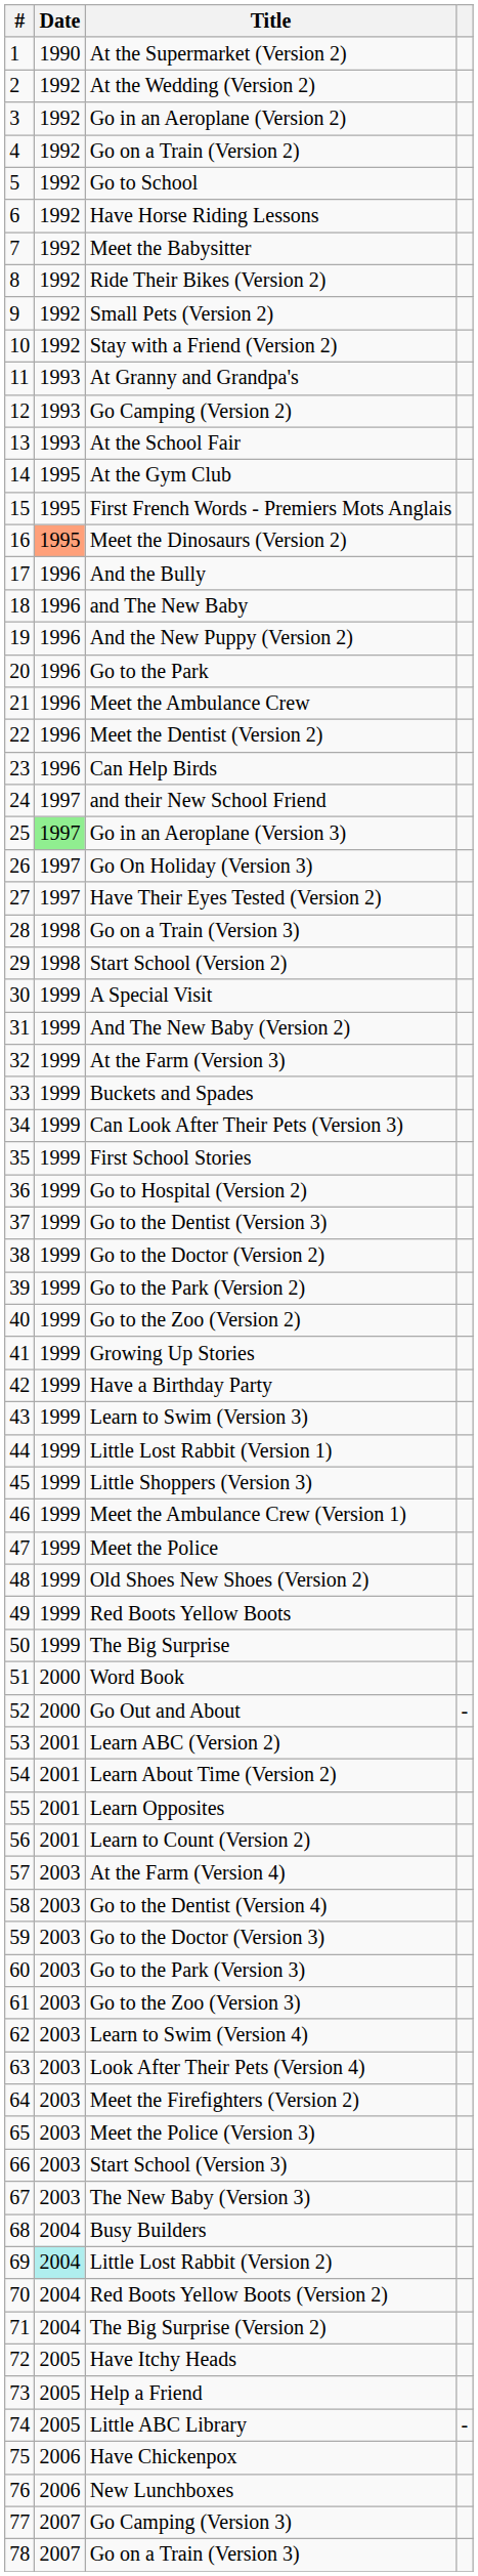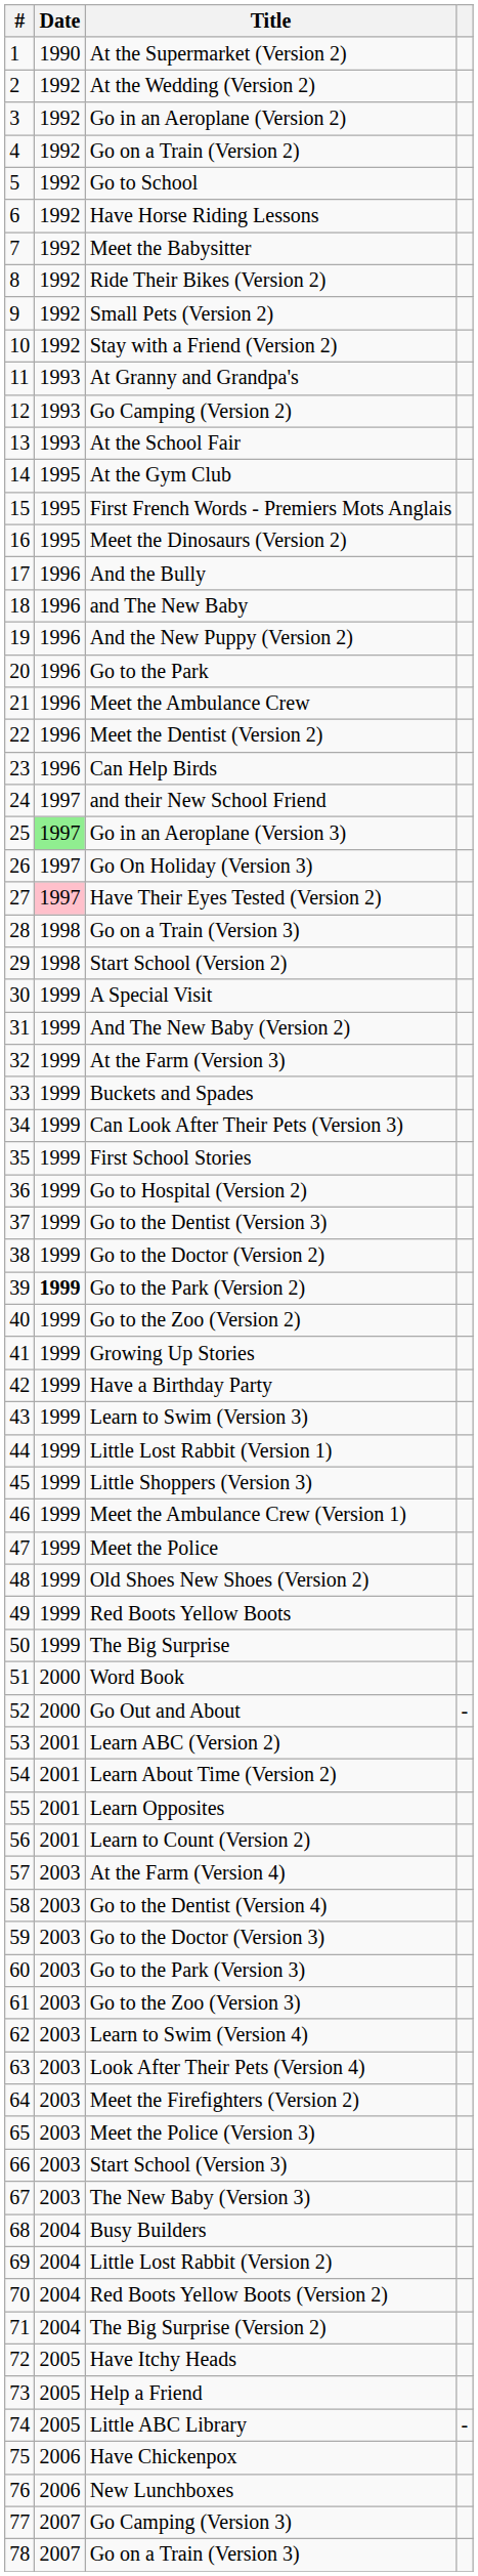Meet the Dinosaurs (Version 2) | Date: lightsalmon background -> no background
Have Their Eyes Tested (Version 2) | Date: no background -> pink background
Go to the Park (Version 2) | Date: normal -> bold
Little Lost Rabbit (Version 2) | Date: paleturquoise background -> no background
